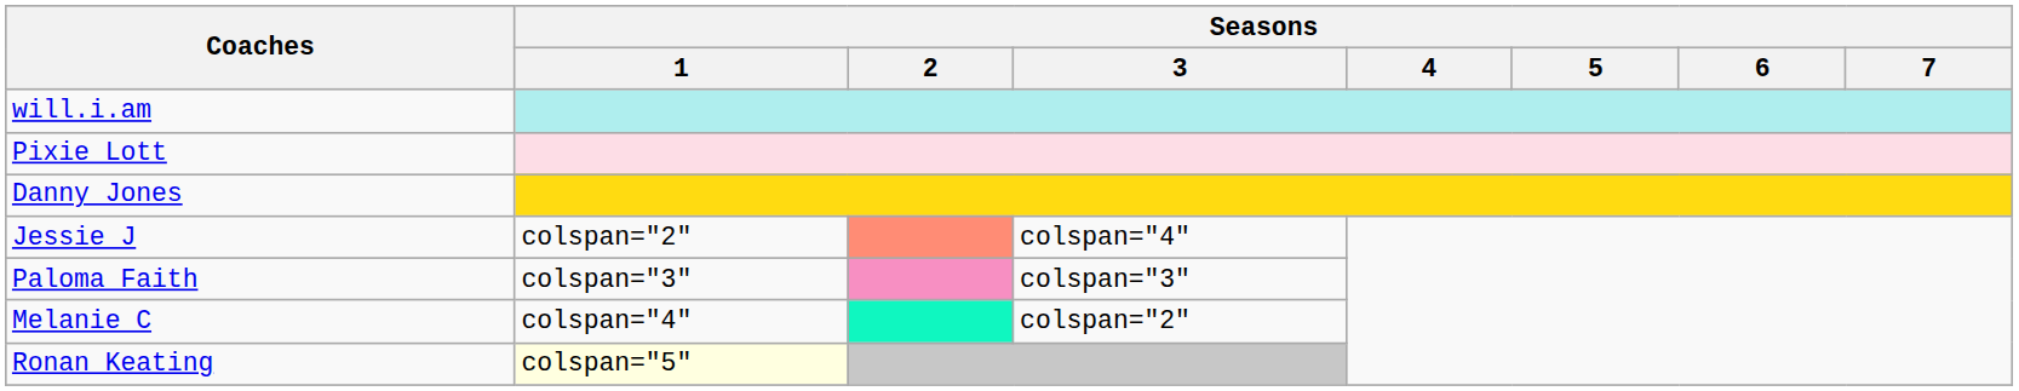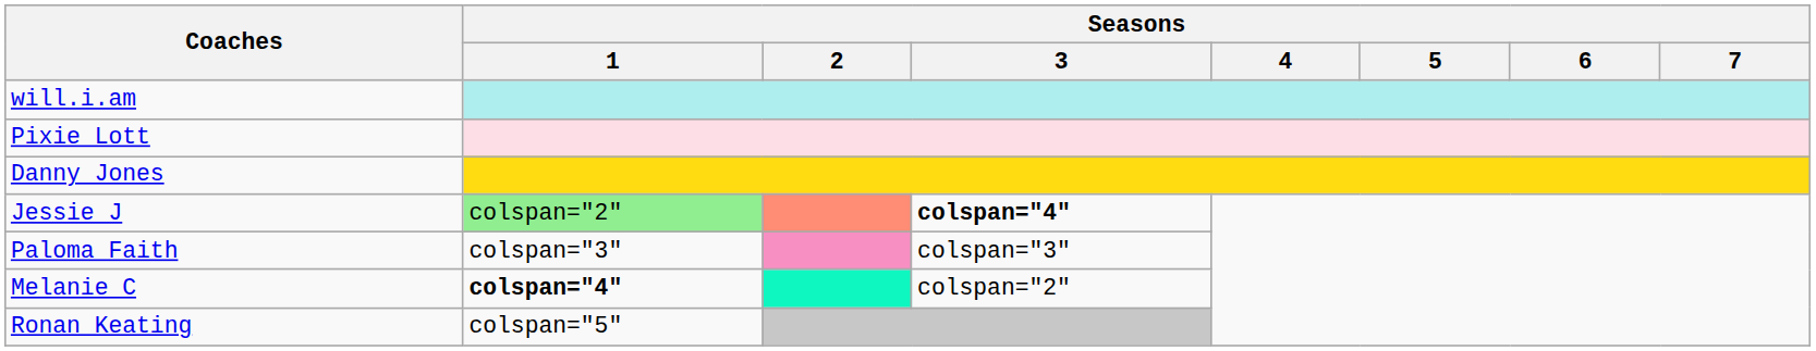Jessie J | Seasons / 1: no background -> lightgreen background
Jessie J | Seasons / 3: normal -> bold
Melanie C | Seasons / 1: normal -> bold
Ronan Keating | Seasons / 1: lightyellow background -> no background
